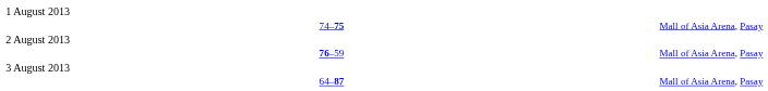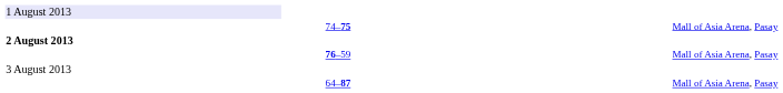1 August 2013 | column 1: no background -> lavender background
2 August 2013 | column 1: normal -> bold
